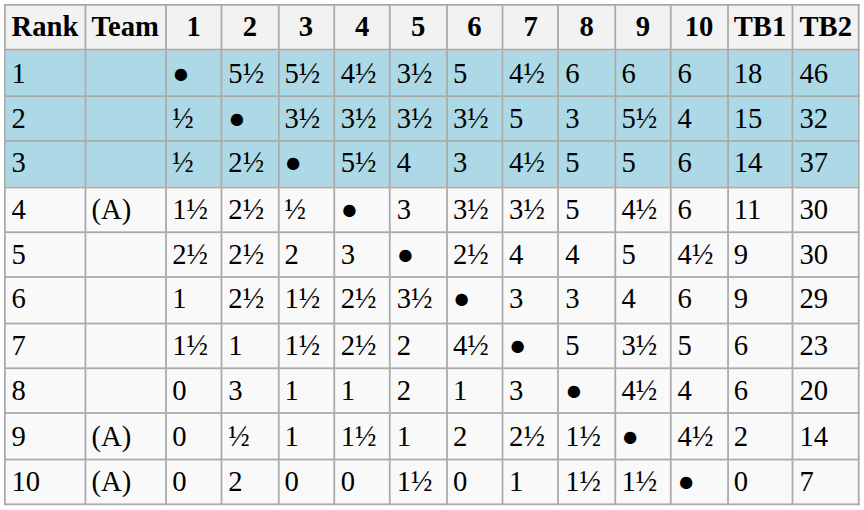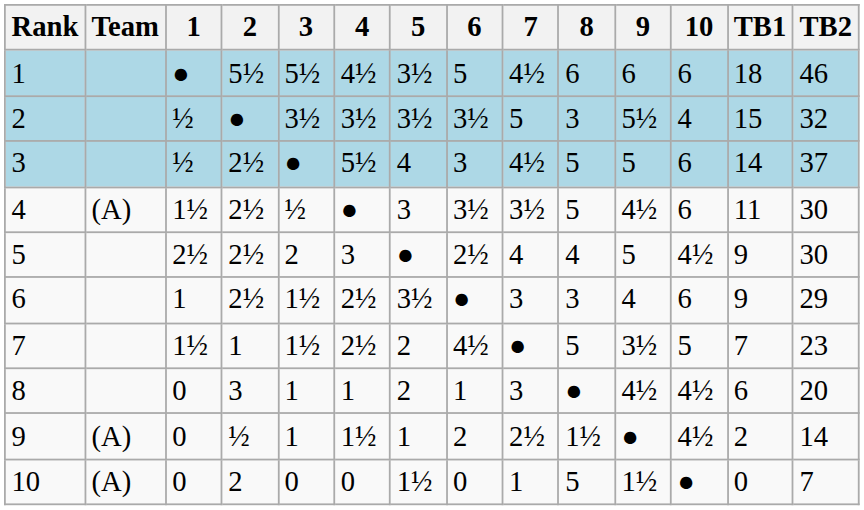row 8 | TB1: 6 -> 7
row 9 | 10: 4 -> 4½
row 11 | 8: 1½ -> 5
